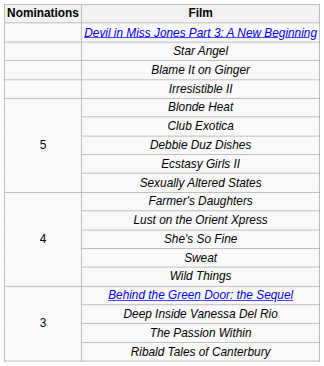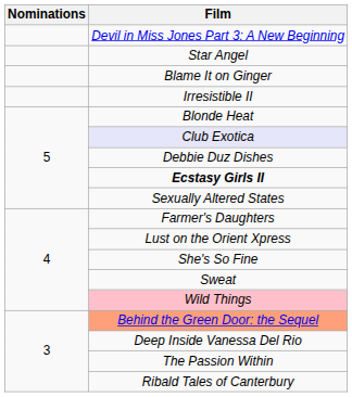Club Exotica | Film: no background -> lavender background
Ecstasy Girls II | Film: normal -> bold
Wild Things | Film: no background -> pink background
Behind the Green Door: the Sequel | Film: no background -> lightsalmon background
